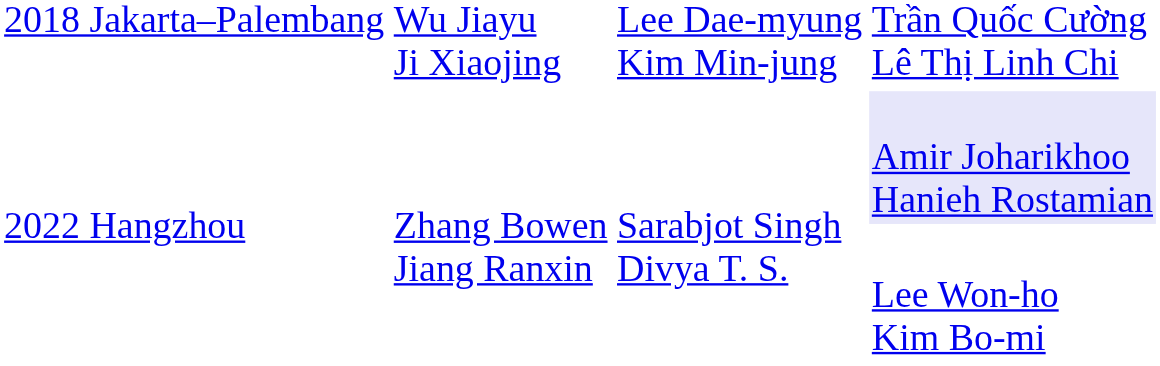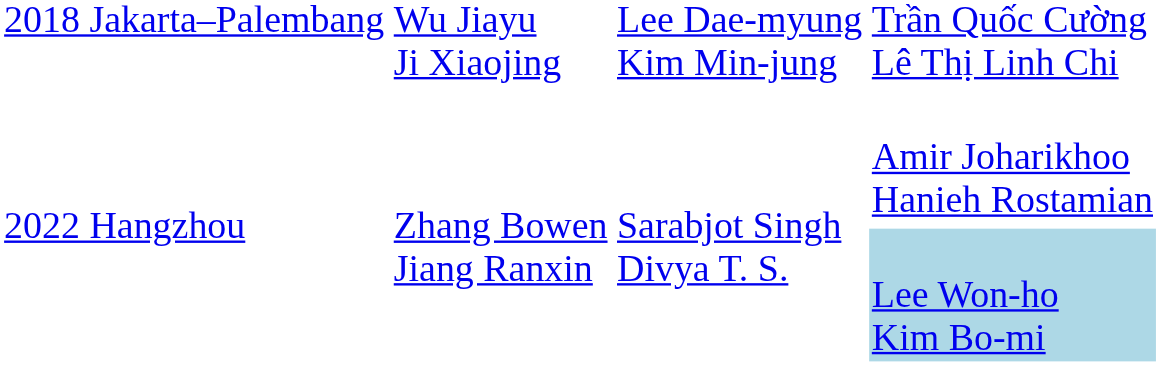Amir Joharikhoo Hanieh Rostamian | column 4: lavender background -> no background
Lee Won-ho Kim Bo-mi | column 4: no background -> lightblue background
